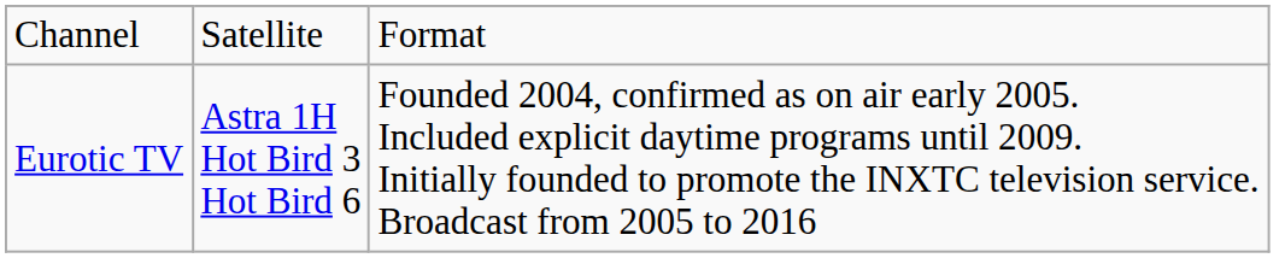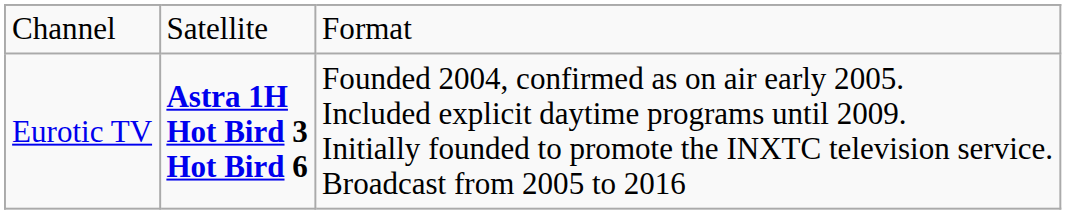Eurotic TV | column 2: normal -> bold
